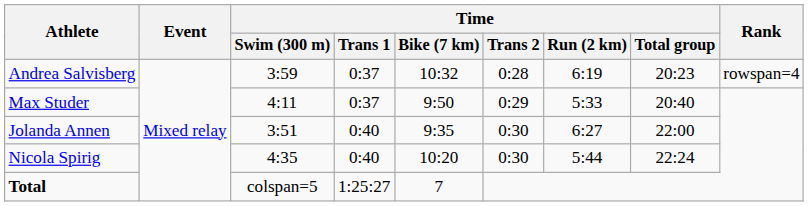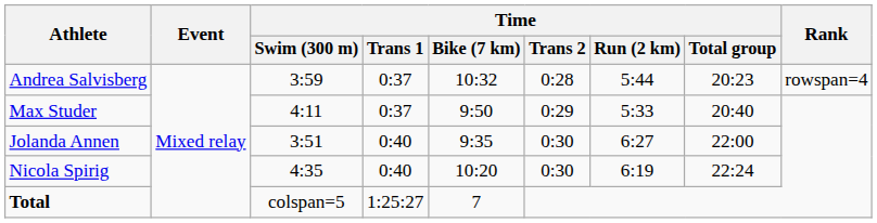Andrea Salvisberg | Time / Run (2 km): 6:19 -> 5:44
Nicola Spirig | Time / Run (2 km): 5:44 -> 6:19
